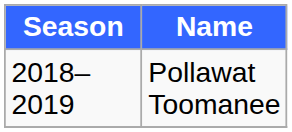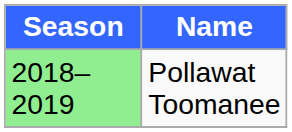Pollawat Toomanee | Season: no background -> lightgreen background
